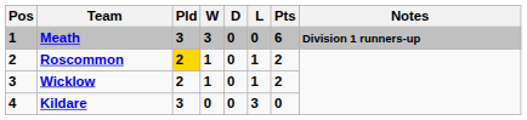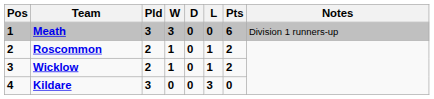Meath | Notes: bold -> normal
Roscommon | Pld: gold background -> no background
